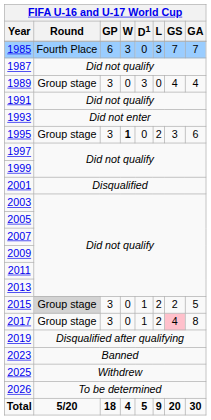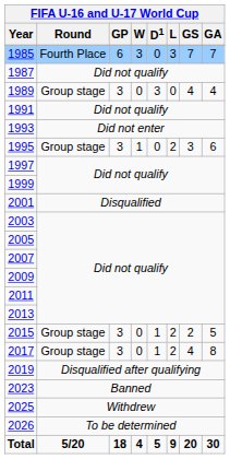1995 | W: bold -> normal
2015 | Round: lightgrey background -> no background
2017 | GS: pink background -> no background
